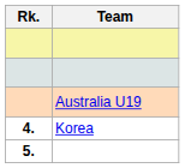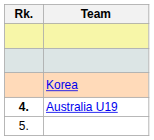row 4 | Team: Australia U19 -> Korea
row 5 | Team: Korea -> Australia U19
row 6 | Rk.: bold -> normal
